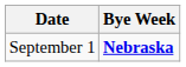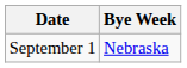September 1 | Bye Week: bold -> normal
